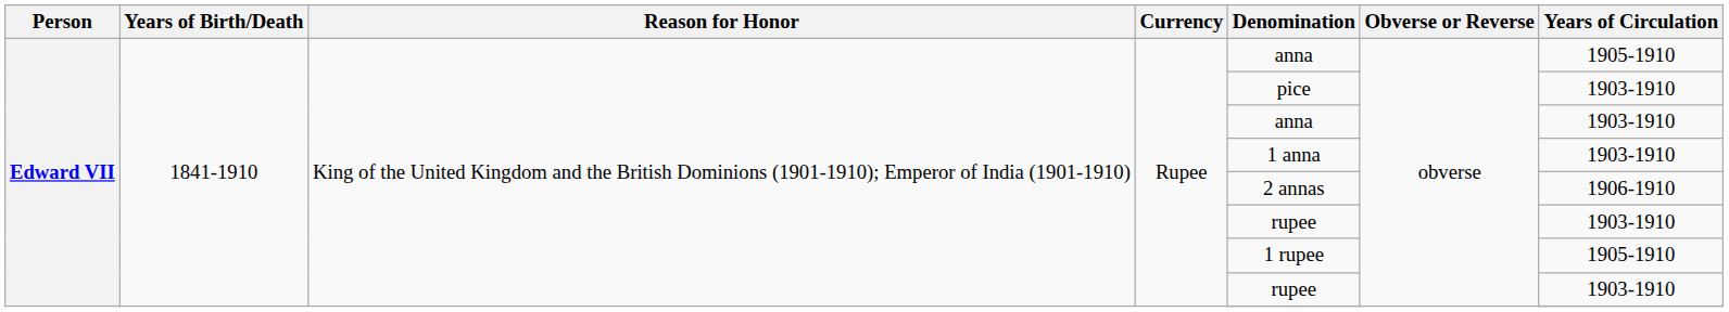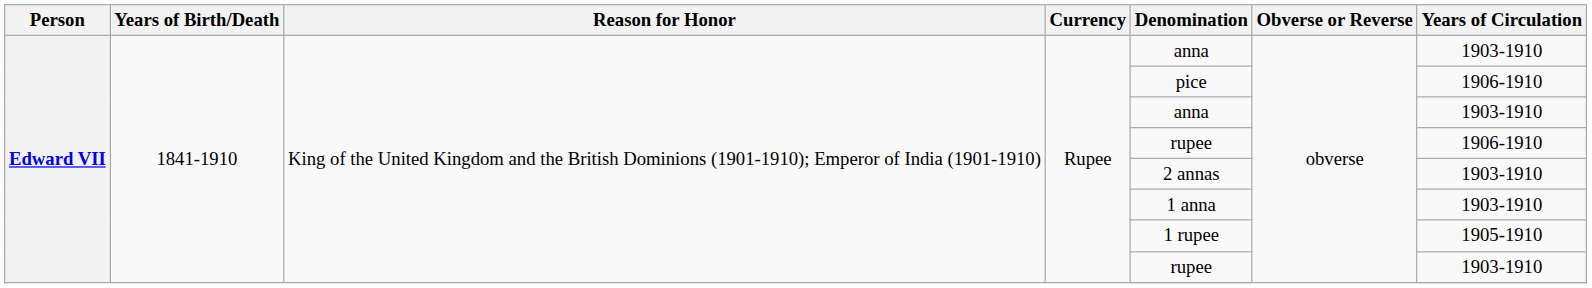row 2 | Years of Circulation: 1905-1910 -> 1903-1910
row 3 | Years of Circulation: 1903-1910 -> 1906-1910
row 5 | Denomination: 1 anna -> rupee
row 5 | Years of Circulation: 1903-1910 -> 1906-1910
row 6 | Years of Circulation: 1906-1910 -> 1903-1910
row 7 | Denomination: rupee -> 1 anna
